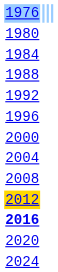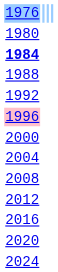1984 | column 1: normal -> bold
1996 | column 1: no background -> pink background
2012 | column 1: gold background -> no background
2016 | column 1: bold -> normal
